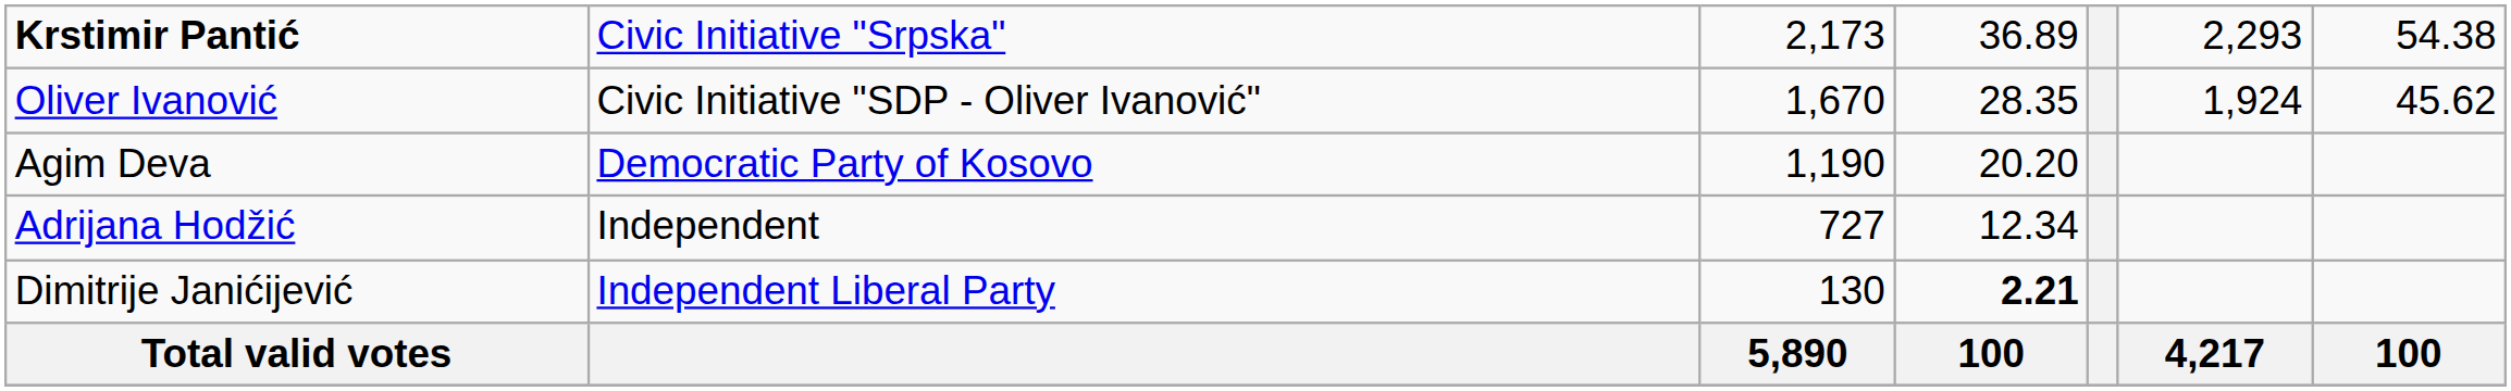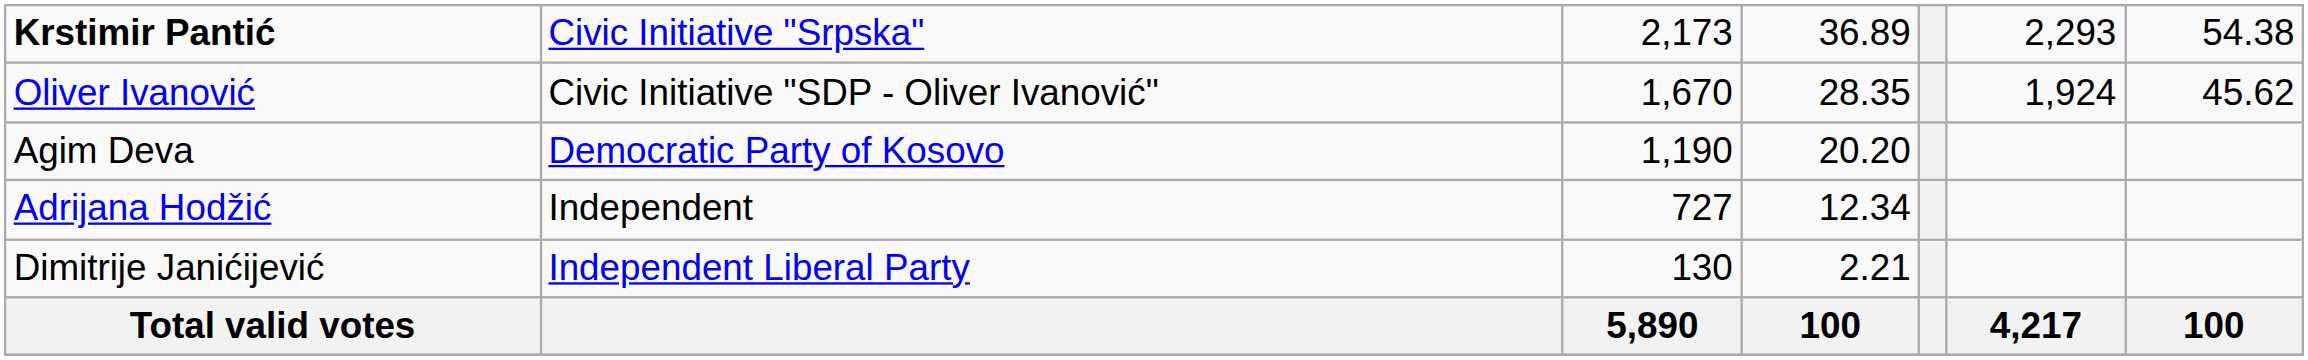Dimitrije Janićijević | column 4: bold -> normal
